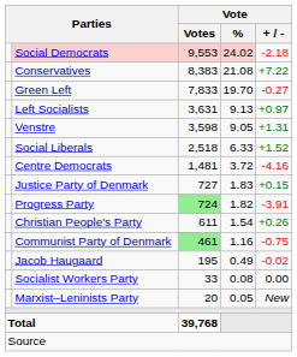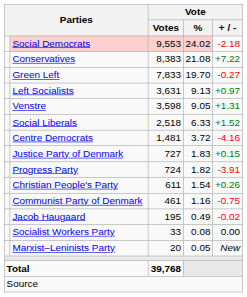Progress Party | Vote / Votes: lightgreen background -> no background
Communist Party of Denmark | Vote / Votes: lightgreen background -> no background
